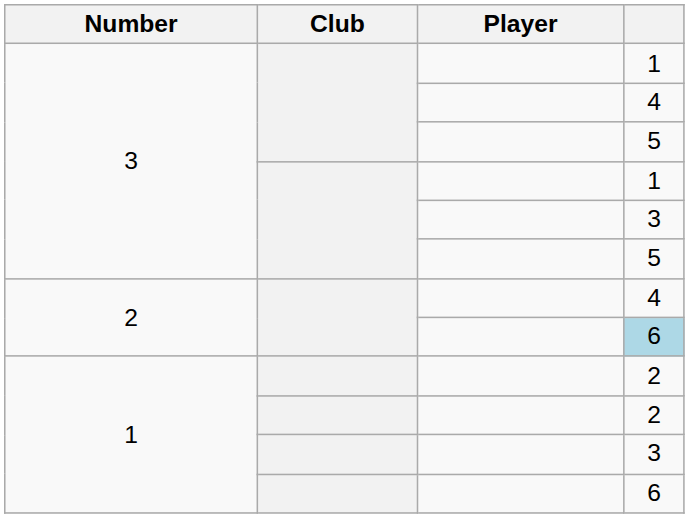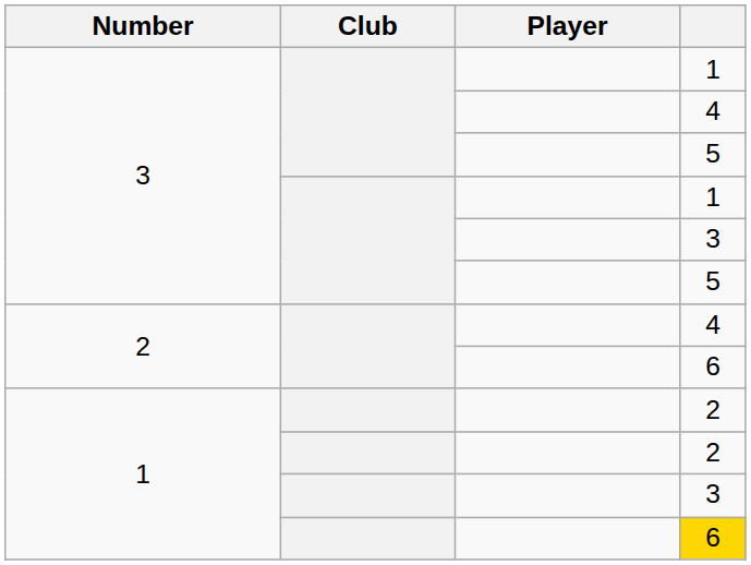2 / 6 | column 4: lightblue background -> no background
1 / 6 | column 4: no background -> gold background
